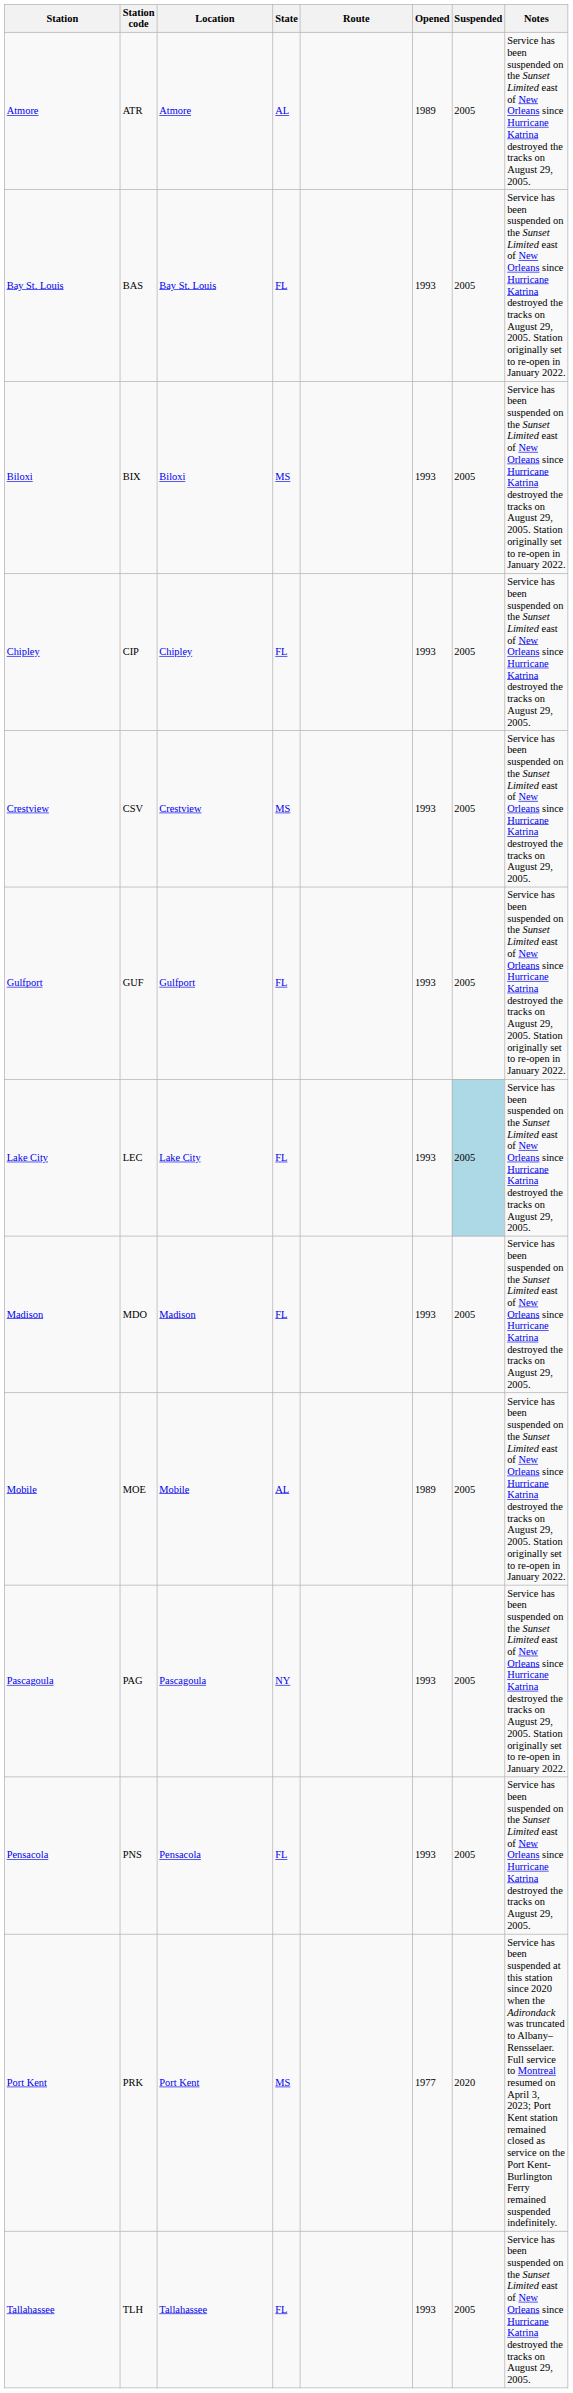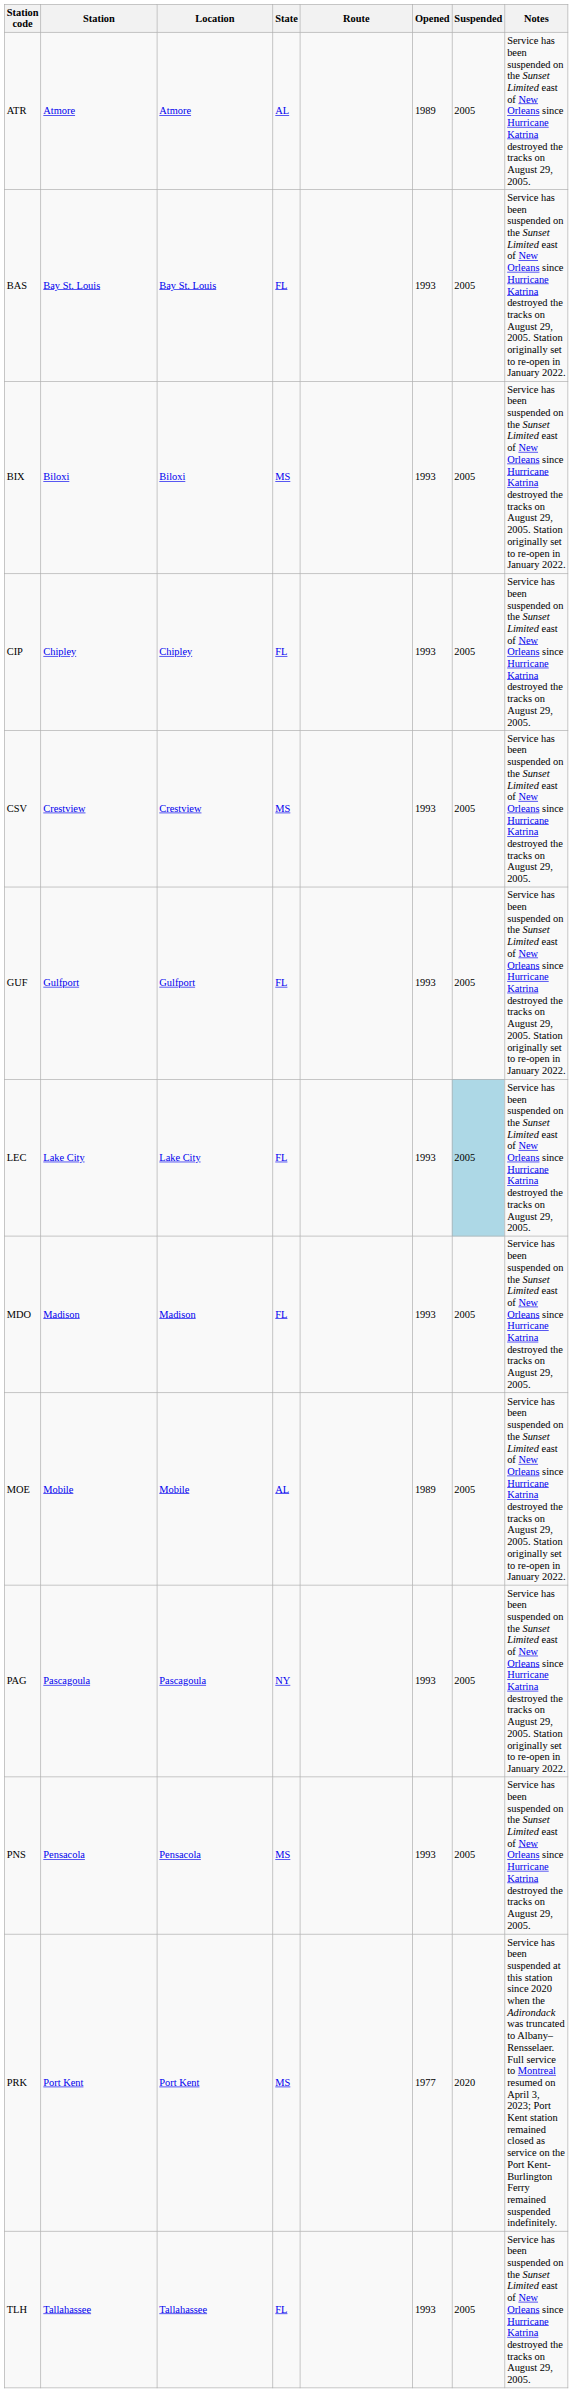columns swapped: Station <-> Station code
row 12 | State: FL -> MS
